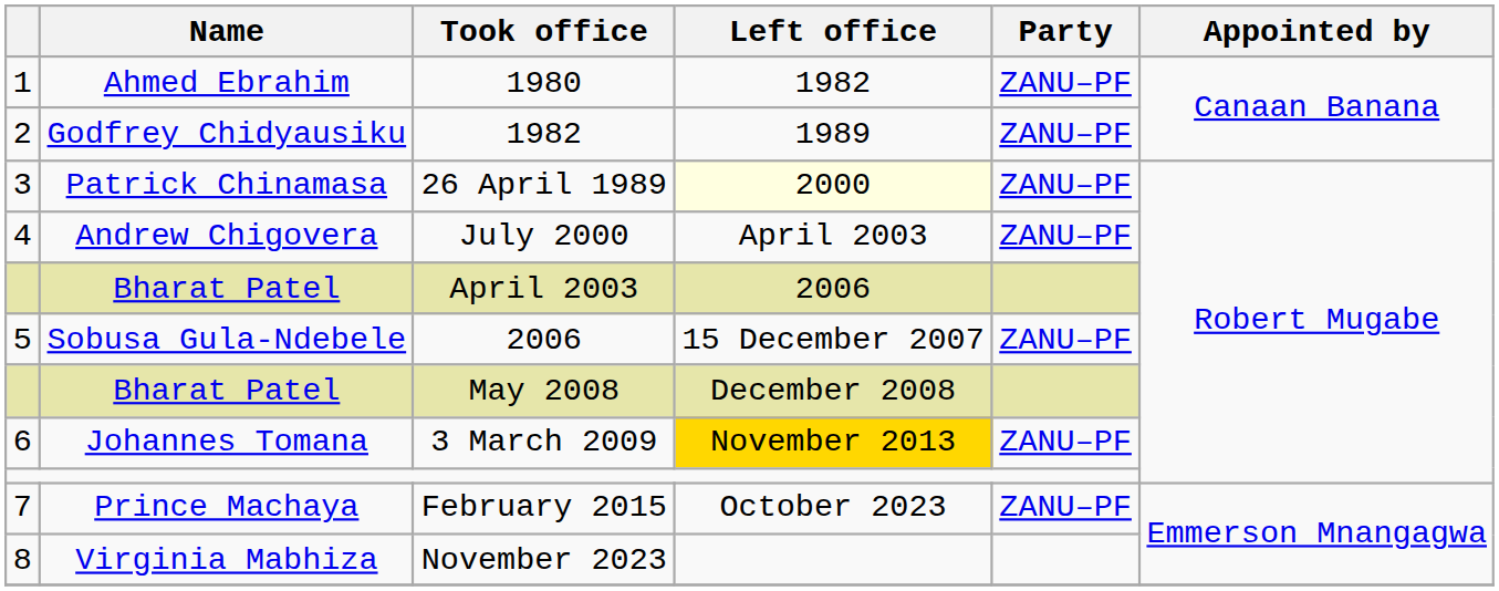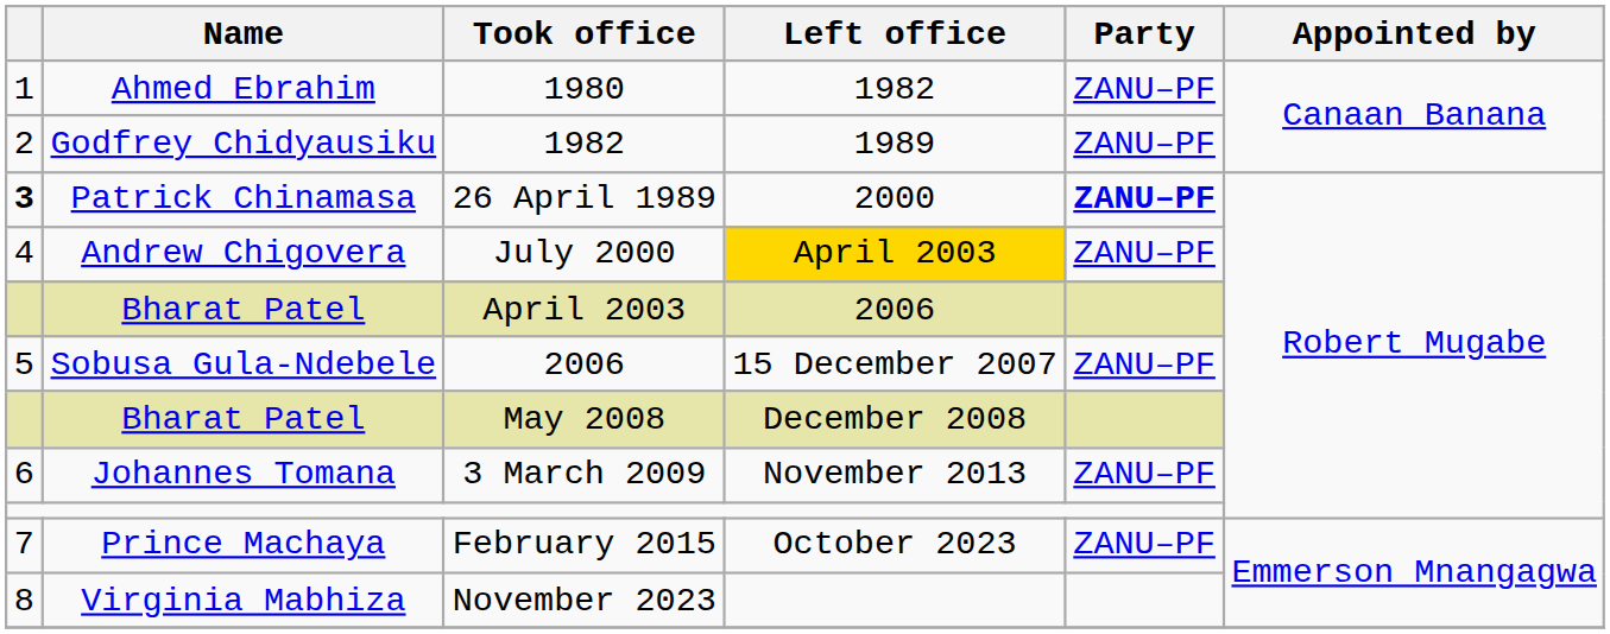26 April 1989 | column 1: normal -> bold
26 April 1989 | Left office: lightyellow background -> no background
26 April 1989 | Party: normal -> bold
July 2000 | Left office: no background -> gold background
3 March 2009 | Left office: gold background -> no background
